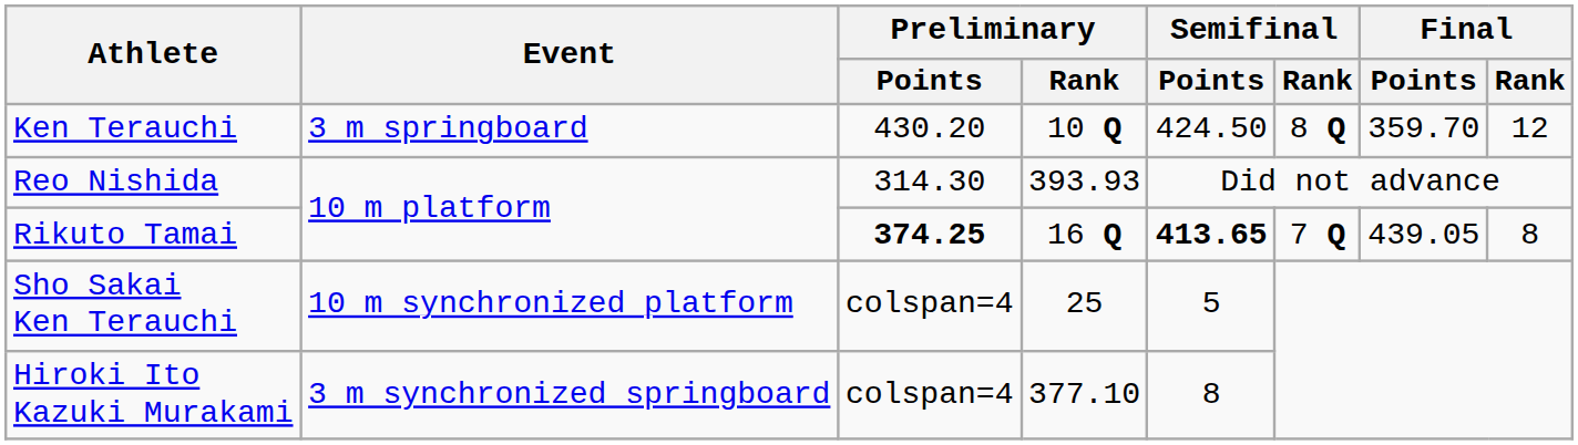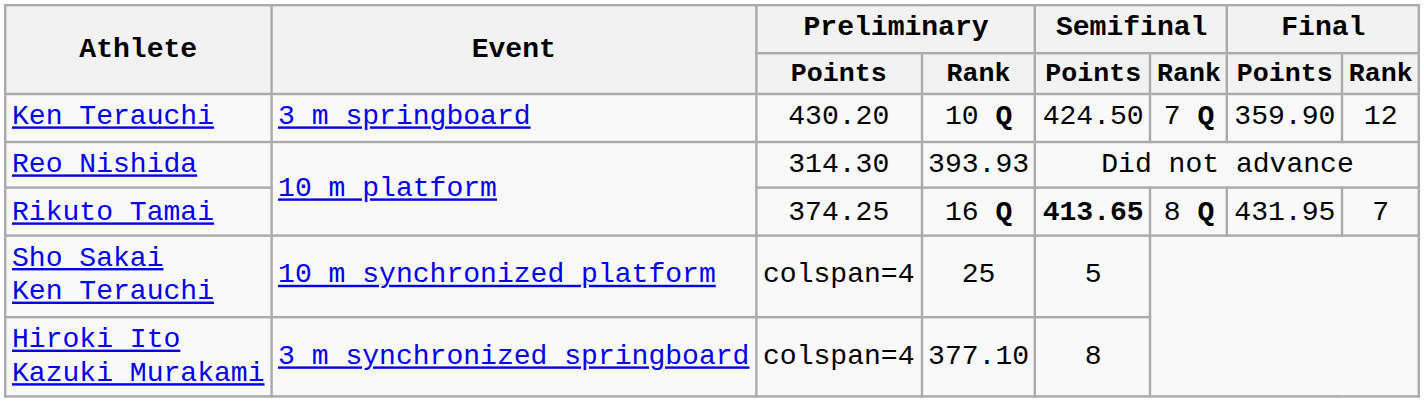Ken Terauchi | Semifinal / Rank: 8 Q -> 7 Q
Ken Terauchi | Final / Points: 359.70 -> 359.90
Rikuto Tamai | Preliminary / Points: bold -> normal
Rikuto Tamai | Semifinal / Rank: 7 Q -> 8 Q
Rikuto Tamai | Final / Points: 439.05 -> 431.95
Rikuto Tamai | Final / Rank: 8 -> 7
